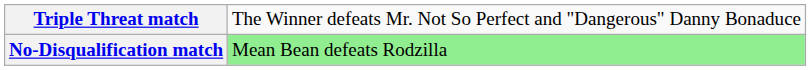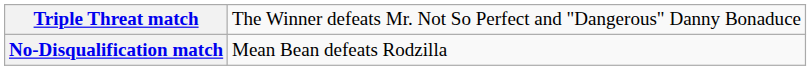row 2 | column 2: lightgreen background -> no background
